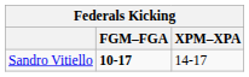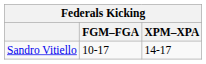Sandro Vitiello | FGM–FGA: bold -> normal
